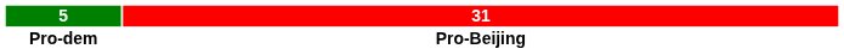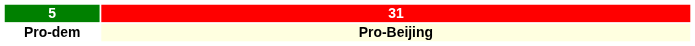Pro-dem | 31: no background -> lightyellow background
